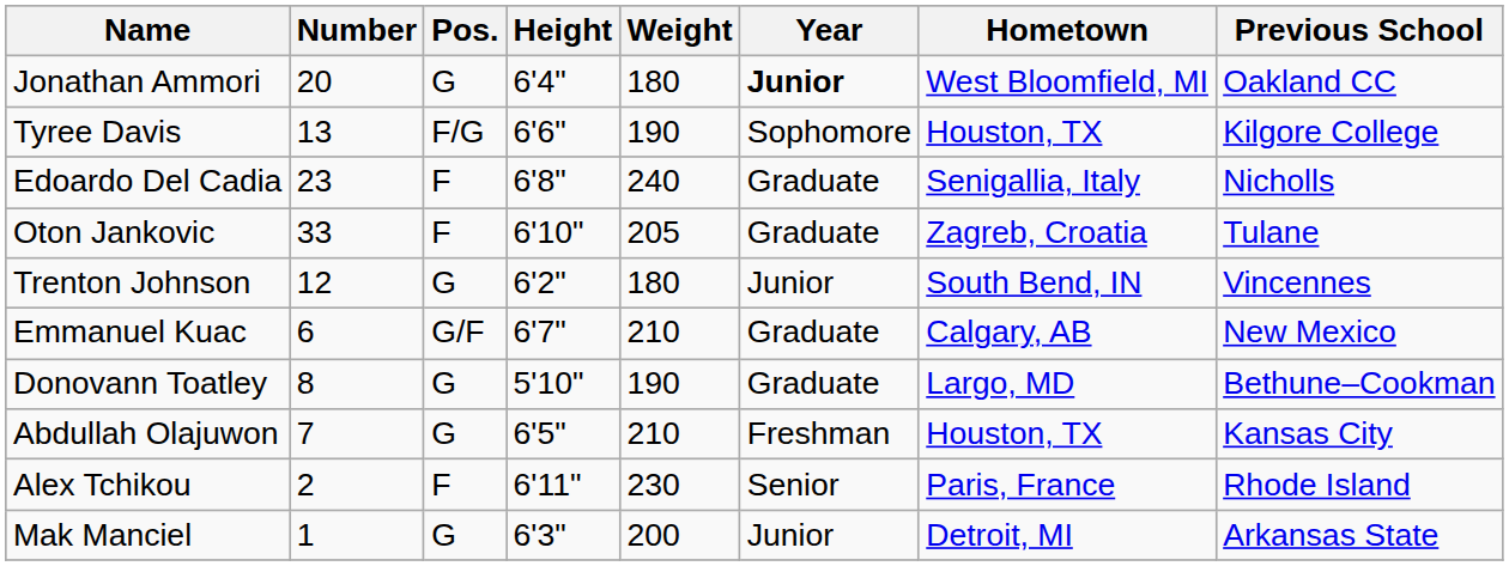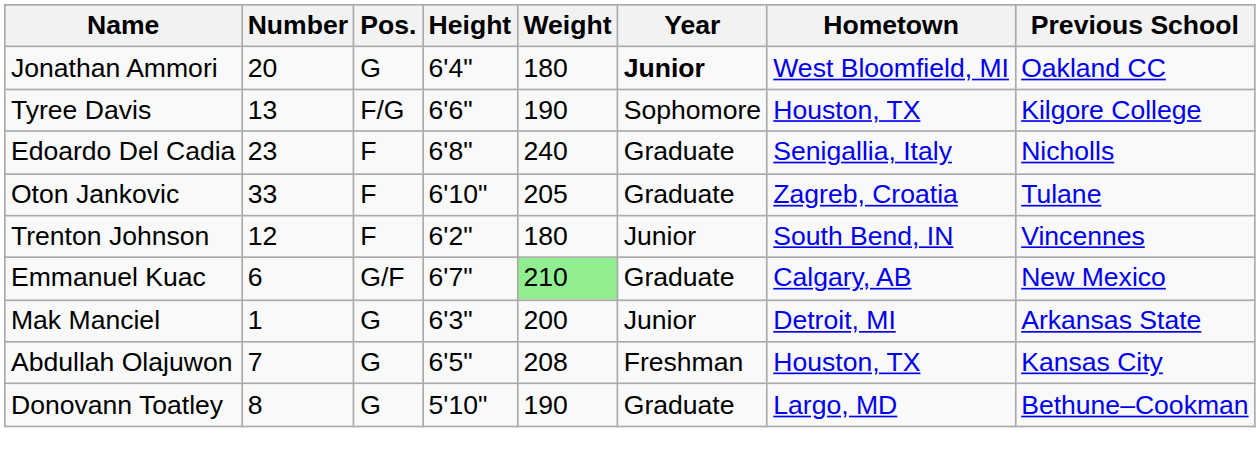Trenton Johnson | Pos.: G -> F
Emmanuel Kuac | Weight: no background -> lightgreen background
rows swapped: Mak Manciel <-> Donovann Toatley
Abdullah Olajuwon | Weight: 210 -> 208
- row: Alex Tchikou | 2 | F | 6'11" | 230 | Senior | Paris, France | Rhode Island
